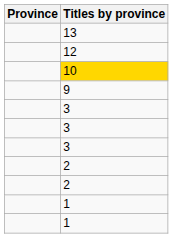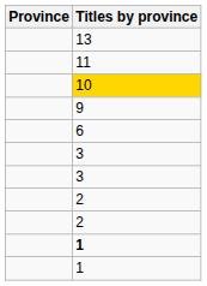row 3 | Titles by province: 12 -> 11
row 6 | Titles by province: 3 -> 6
row 11 | Titles by province: normal -> bold
